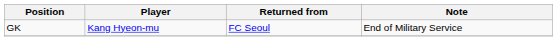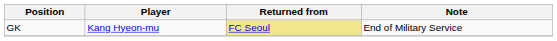GK | Returned from: no background -> khaki background
